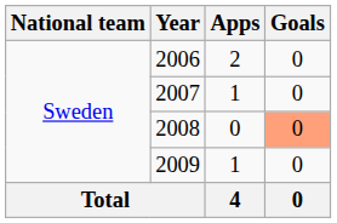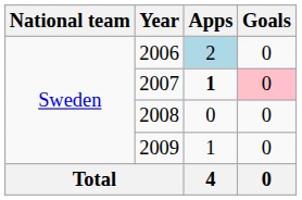2006 | Apps: no background -> lightblue background
2007 | Apps: normal -> bold
2007 | Goals: no background -> pink background
2008 | Goals: lightsalmon background -> no background
